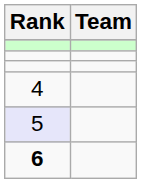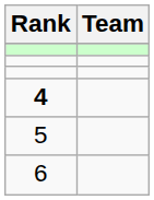row 5 | Rank: normal -> bold
row 6 | Rank: lavender background -> no background
row 7 | Rank: bold -> normal
